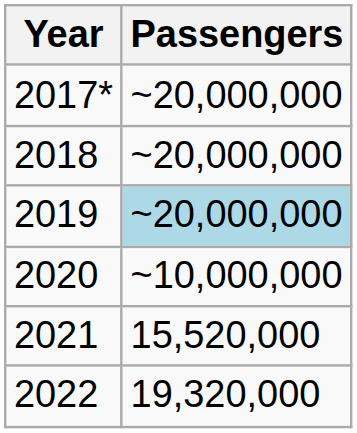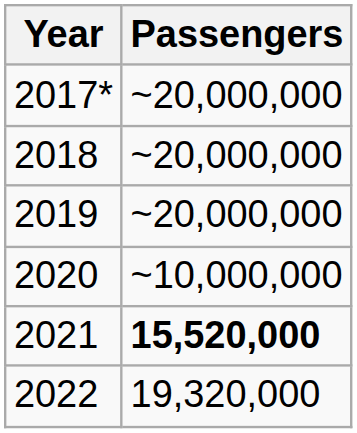2019 | Passengers: lightblue background -> no background
2021 | Passengers: normal -> bold
